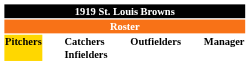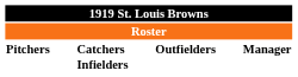Pitchers | column 1: gold background -> no background
